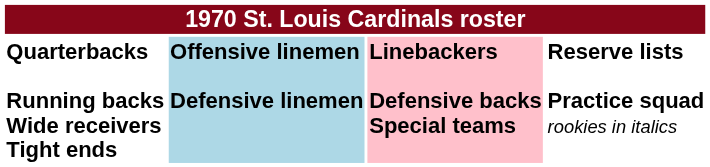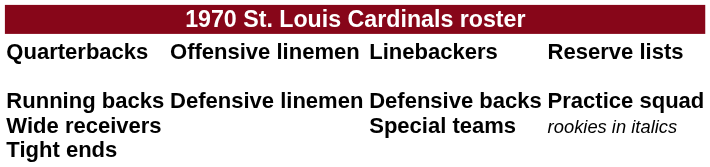Quarterbacks Running backs Wide receivers Tight ends | column 2: lightblue background -> no background
Quarterbacks Running backs Wide receivers Tight ends | column 3: pink background -> no background
